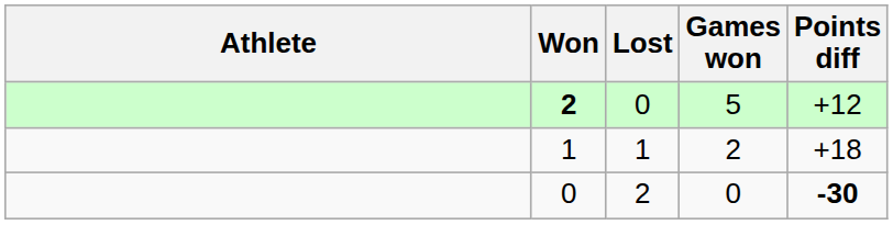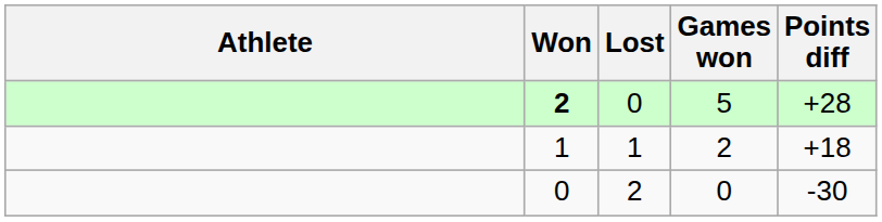row 2 | Points diff: +12 -> +28
row 4 | Points diff: bold -> normal
